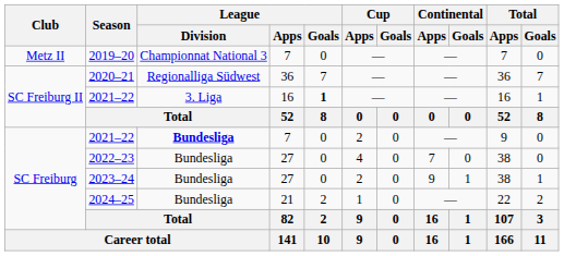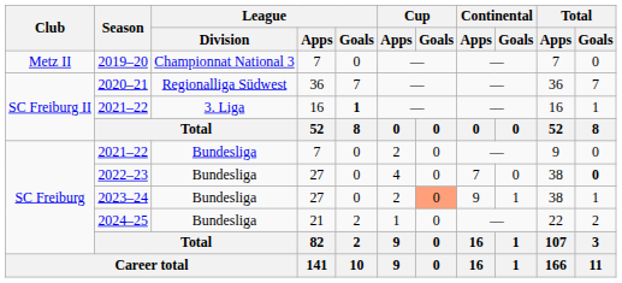2021–22 / 7 | League / Division: bold -> normal
2022–23 | Total / Goals: normal -> bold
2023–24 | Cup / Goals: no background -> lightsalmon background
